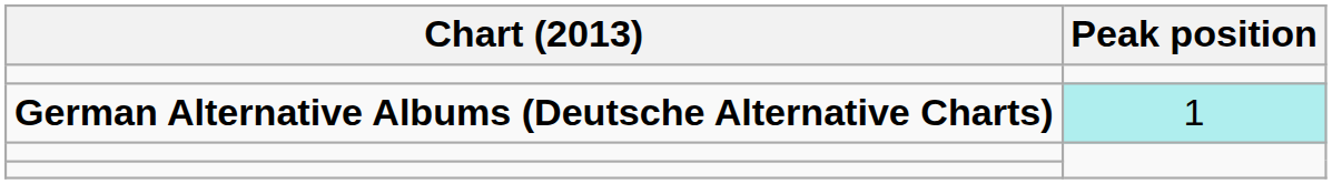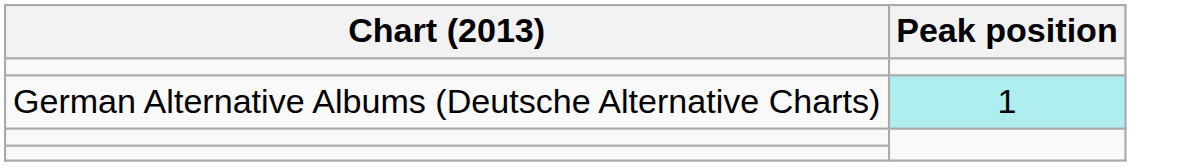row 3 | Chart (2013): bold -> normal
